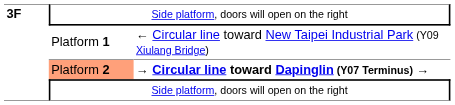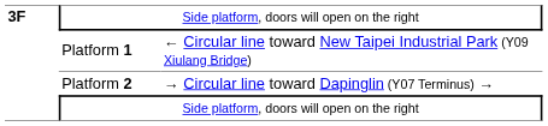Platform 2 | column 2: lightsalmon background -> no background
Platform 2 | column 3: bold -> normal
